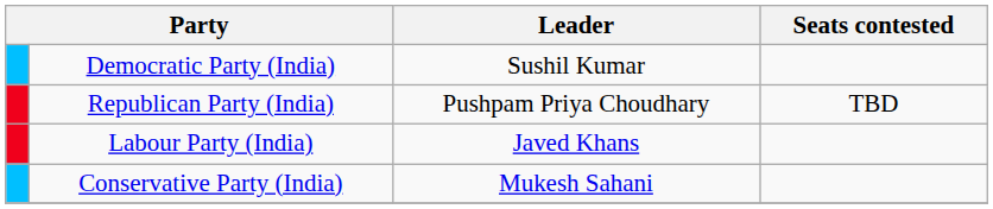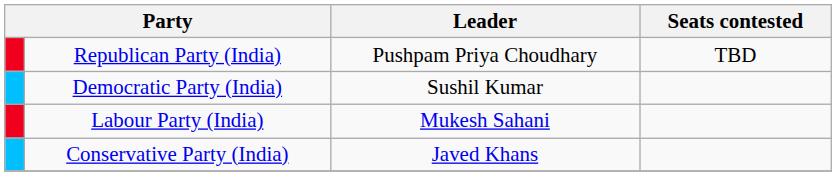rows swapped: Republican Party (India) <-> Democratic Party (India)
Labour Party (India) | Leader: Javed Khans -> Mukesh Sahani
Conservative Party (India) | Leader: Mukesh Sahani -> Javed Khans
